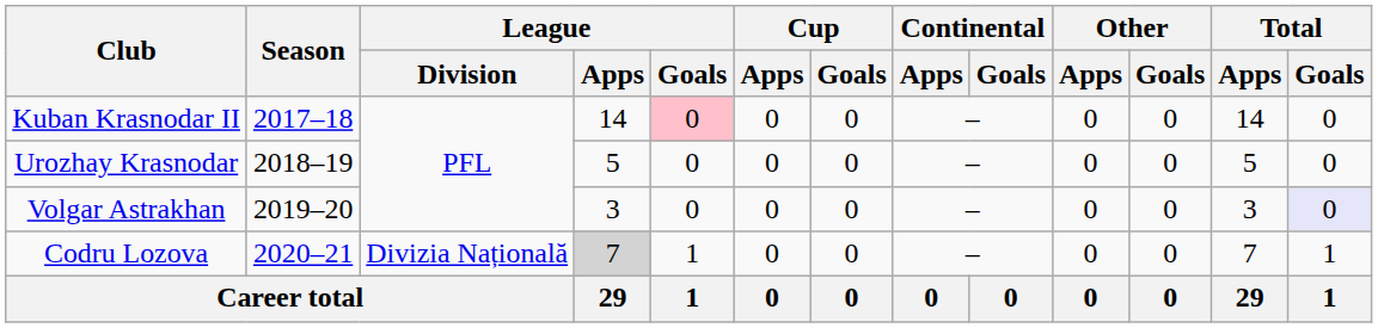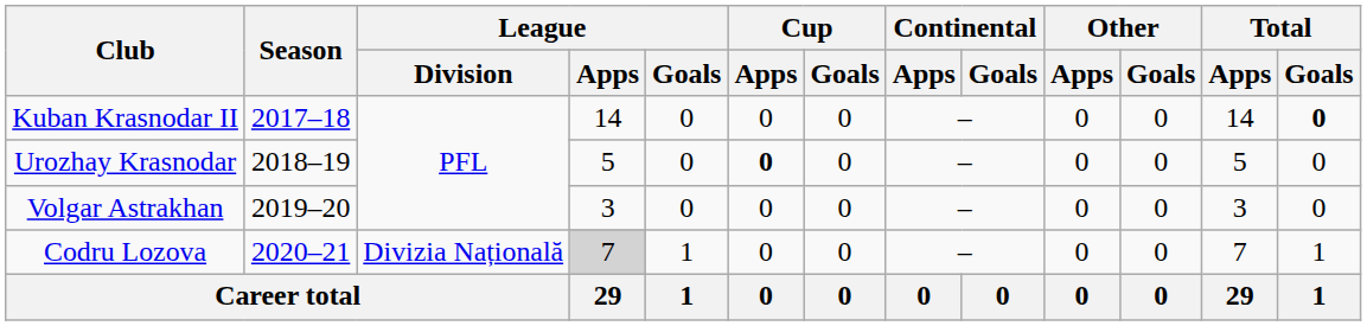Kuban Krasnodar II | League / Goals: pink background -> no background
Kuban Krasnodar II | Total / Goals: normal -> bold
Urozhay Krasnodar | Cup / Apps: normal -> bold
Volgar Astrakhan | Total / Goals: lavender background -> no background
